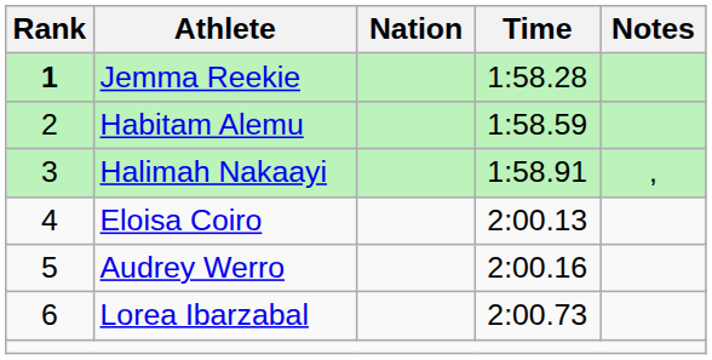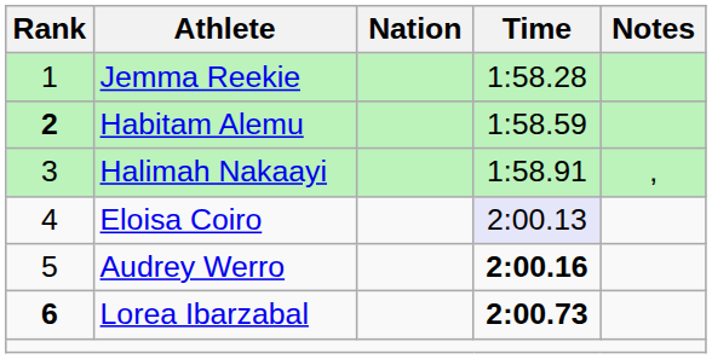Jemma Reekie | Rank: bold -> normal
Habitam Alemu | Rank: normal -> bold
Eloisa Coiro | Time: no background -> lavender background
Audrey Werro | Time: normal -> bold
Lorea Ibarzabal | Rank: normal -> bold
Lorea Ibarzabal | Time: normal -> bold
